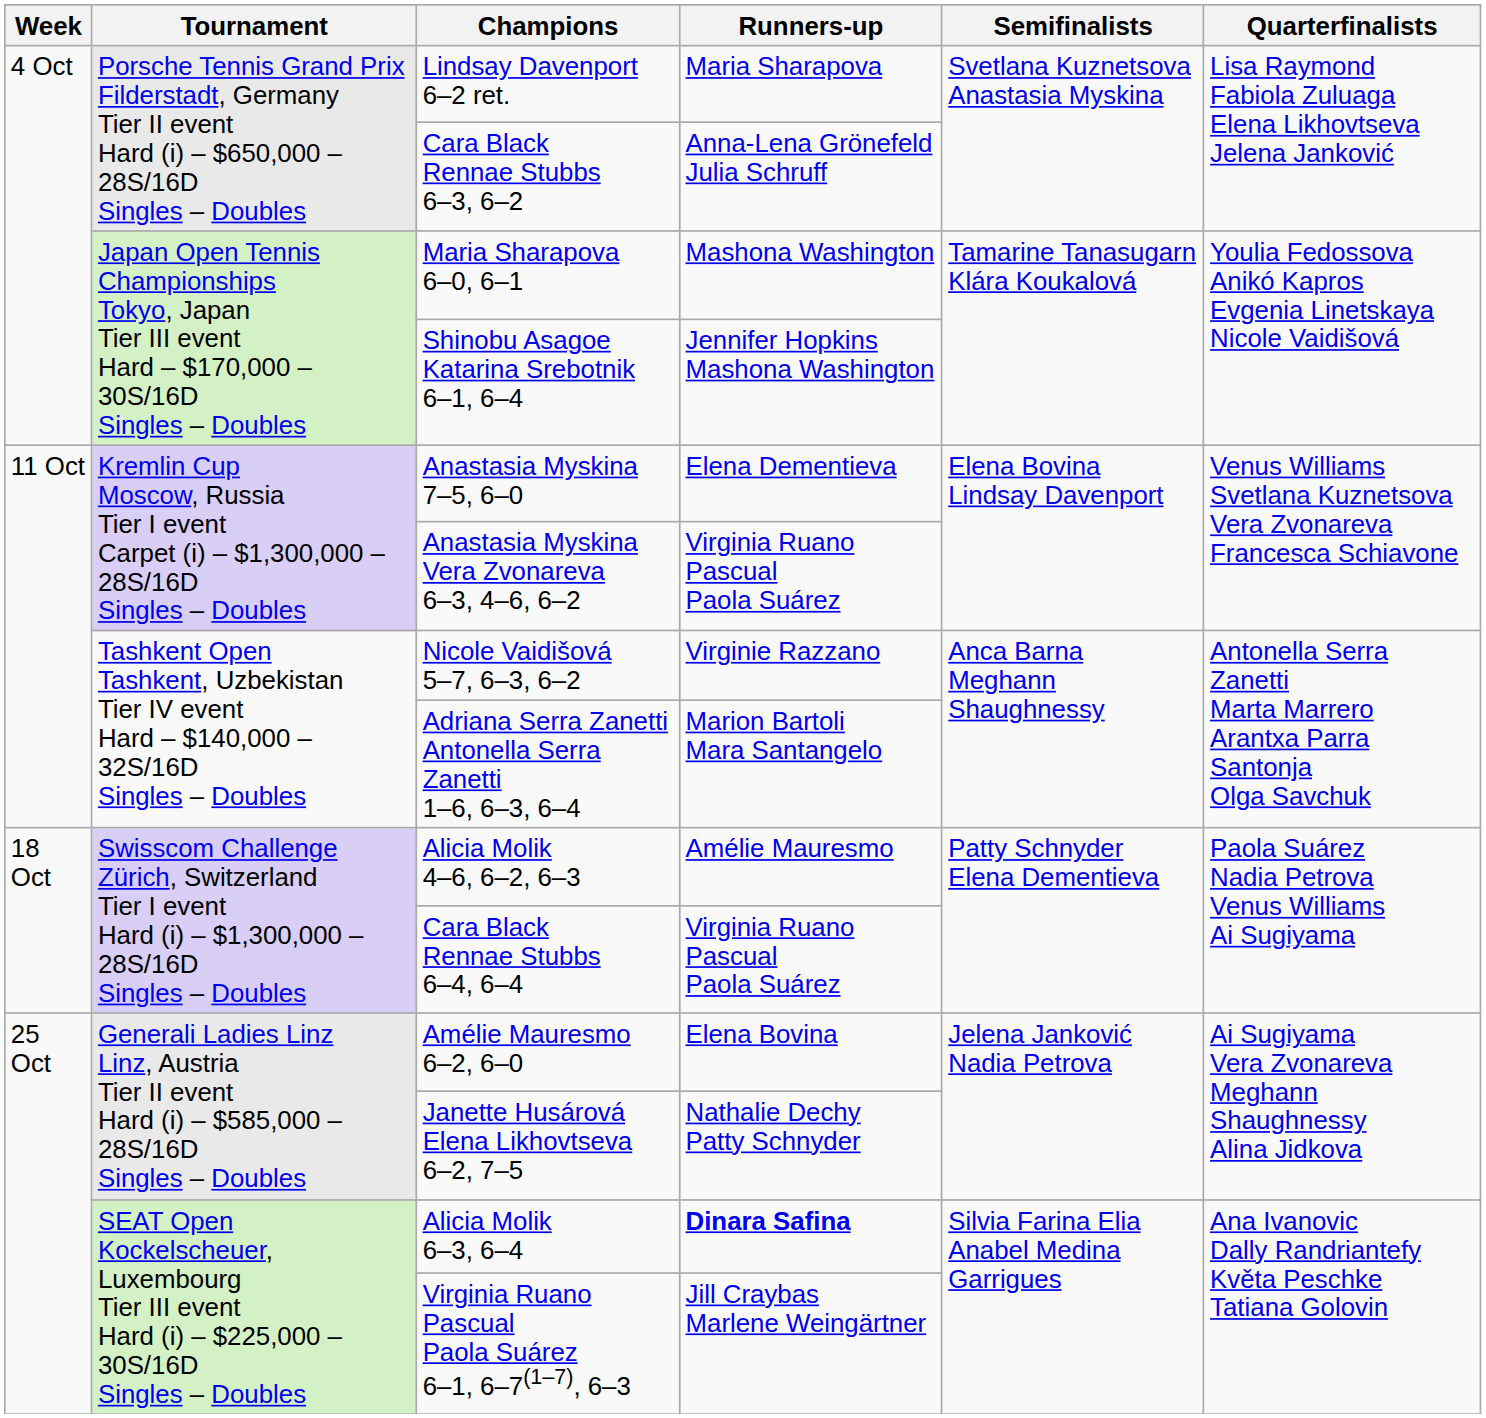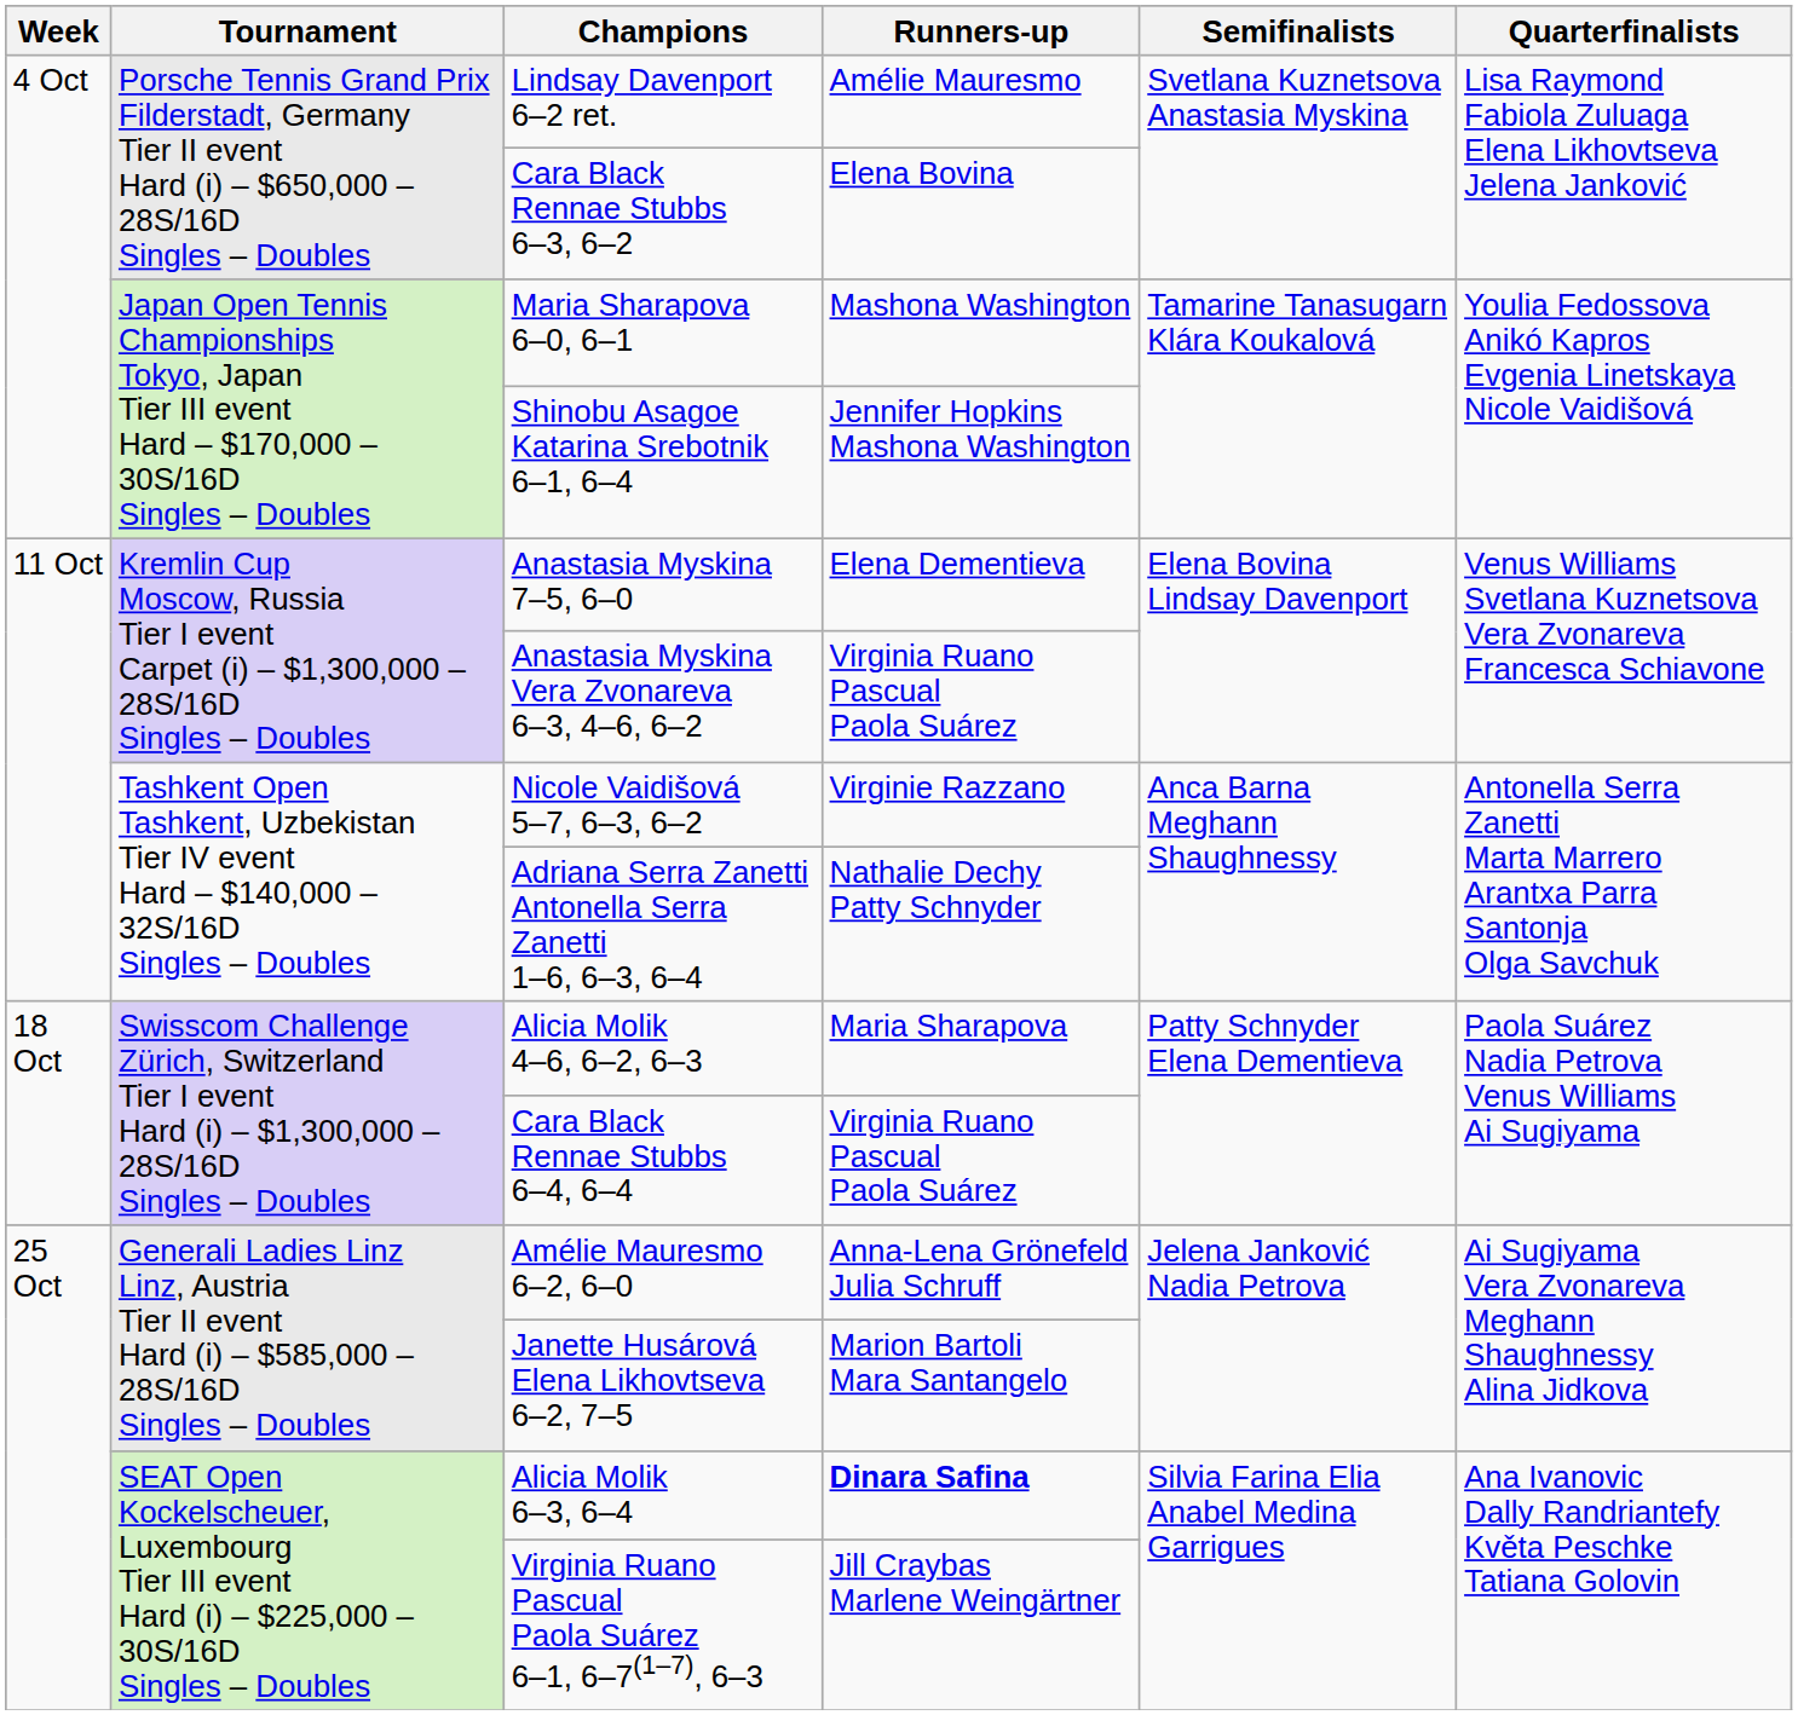Lindsay Davenport 6–2 ret. | Runners-up: Maria Sharapova -> Amélie Mauresmo
Cara Black Rennae Stubbs 6–3, 6–2 | Runners-up: Anna-Lena Grönefeld Julia Schruff -> Elena Bovina
Adriana Serra Zanetti Antonella Serra Zanetti 1–6, 6–3, 6–4 | Runners-up: Marion Bartoli Mara Santangelo -> Nathalie Dechy Patty Schnyder
Alicia Molik 4–6, 6–2, 6–3 | Runners-up: Amélie Mauresmo -> Maria Sharapova
Amélie Mauresmo 6–2, 6–0 | Runners-up: Elena Bovina -> Anna-Lena Grönefeld Julia Schruff
Janette Husárová Elena Likhovtseva 6–2, 7–5 | Runners-up: Nathalie Dechy Patty Schnyder -> Marion Bartoli Mara Santangelo
